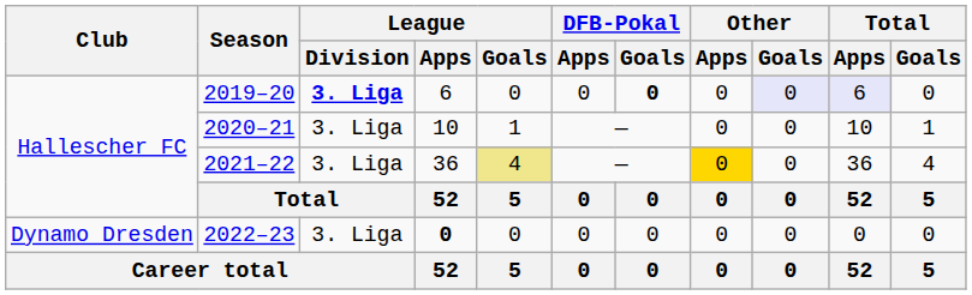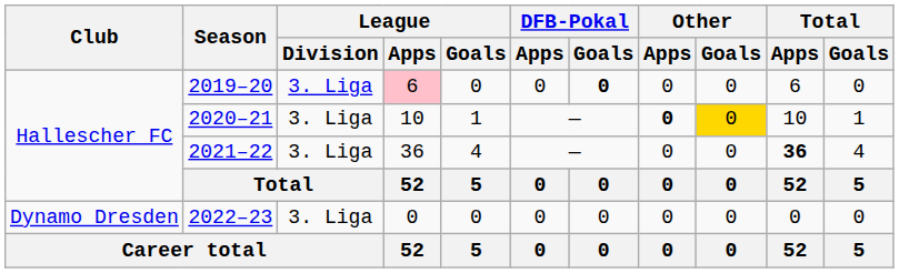2019–20 | League / Division: bold -> normal
2019–20 | League / Apps: no background -> pink background
2019–20 | Other / Goals: lavender background -> no background
2019–20 | Total / Apps: lavender background -> no background
2020–21 | Other / Apps: normal -> bold
2020–21 | Other / Goals: no background -> gold background
2021–22 | League / Goals: khaki background -> no background
2021–22 | Other / Apps: gold background -> no background
2021–22 | Total / Apps: normal -> bold
2022–23 | League / Apps: bold -> normal
